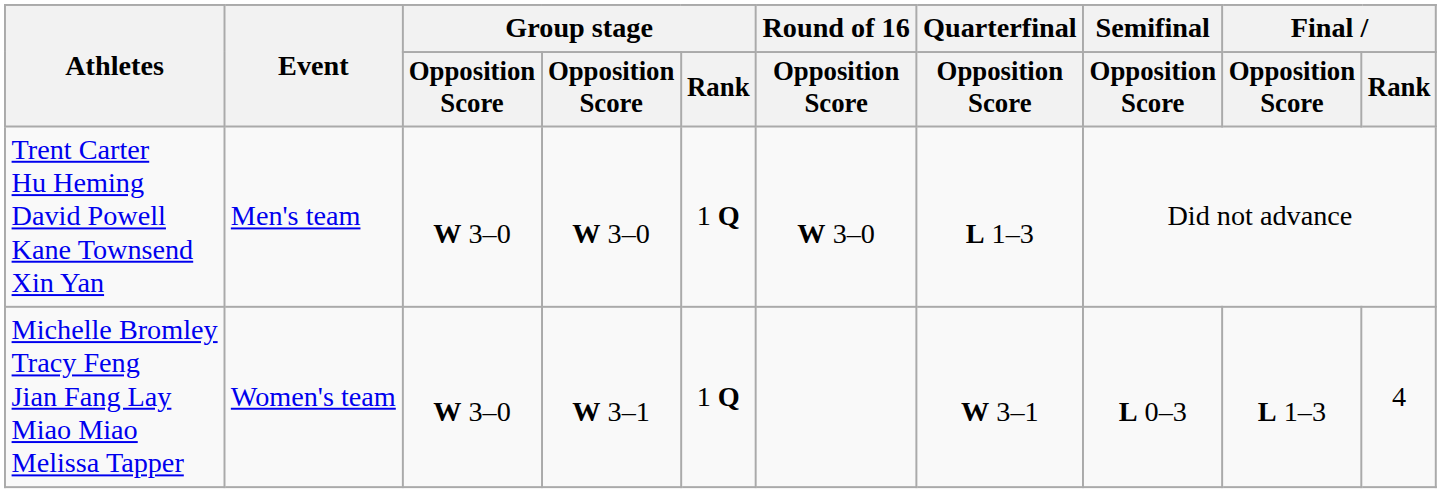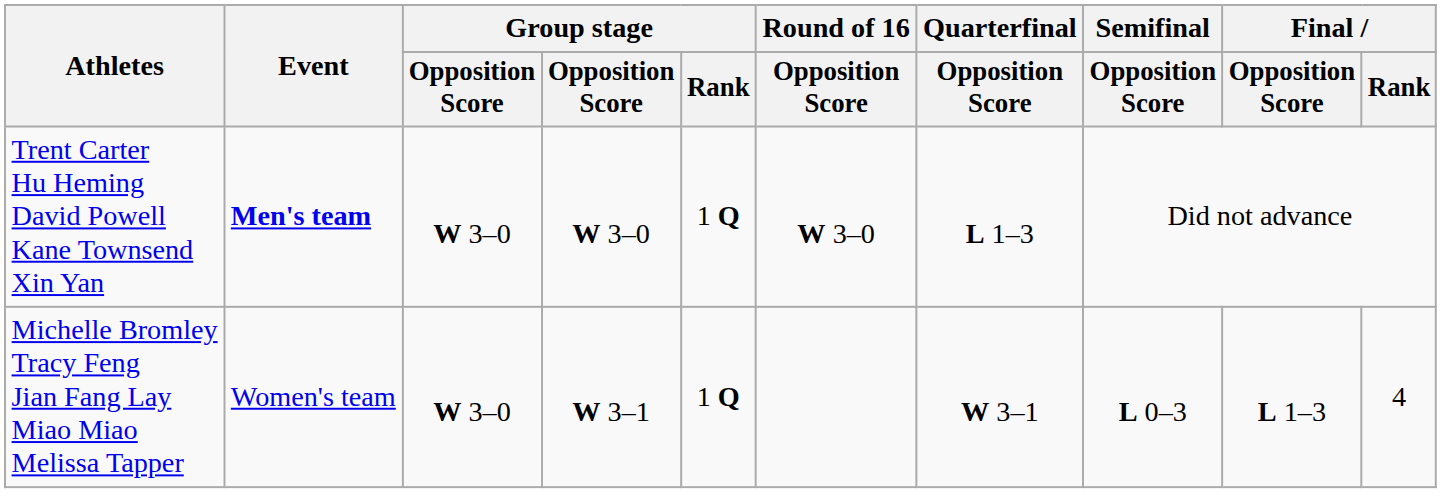Trent Carter Hu Heming David Powell Kane Townsend Xin Yan | Event: normal -> bold
